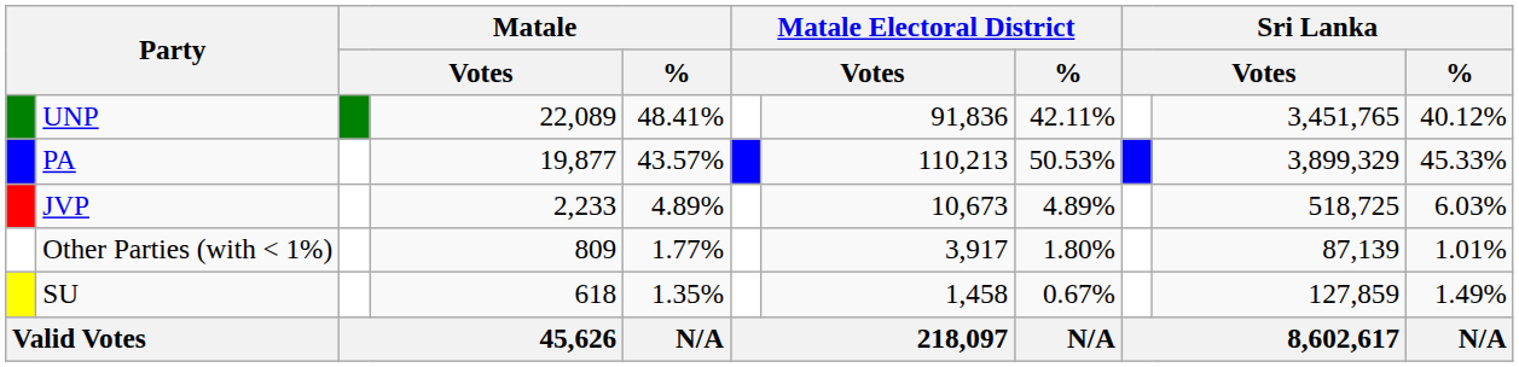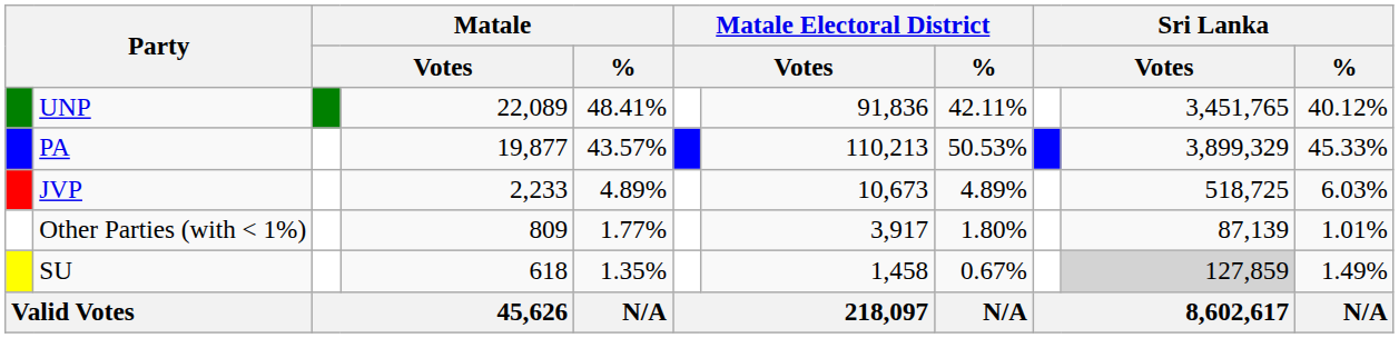SU | column 10: no background -> lightgrey background
